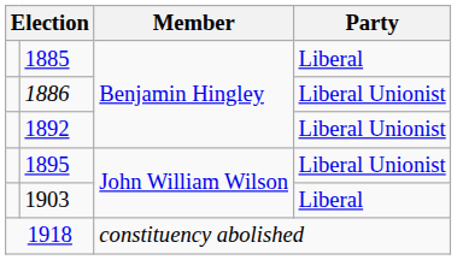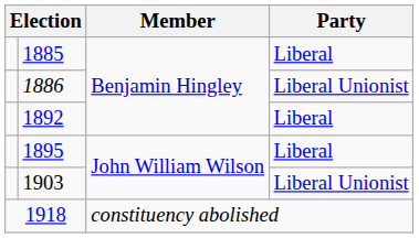1892 | Party: Liberal Unionist -> Liberal
1895 | Party: Liberal Unionist -> Liberal
1903 | Party: Liberal -> Liberal Unionist
